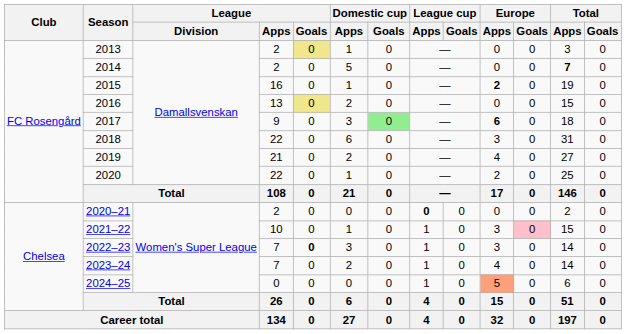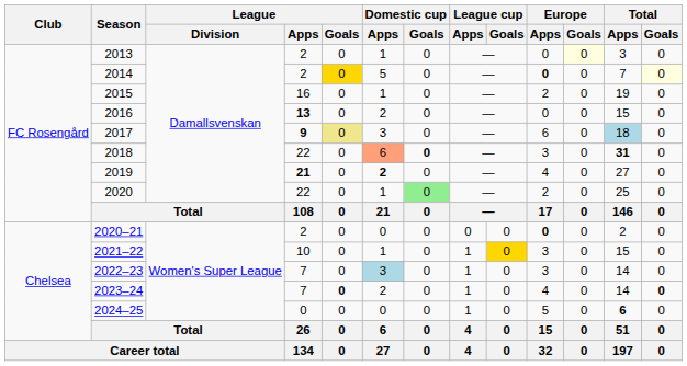2013 | League / Goals: khaki background -> no background
2013 | Europe / Goals: no background -> lightyellow background
2014 | League / Goals: no background -> gold background
2014 | Europe / Apps: normal -> bold
2014 | Total / Apps: bold -> normal
2014 | Total / Goals: no background -> lightyellow background
2015 | Europe / Apps: bold -> normal
2016 | League / Apps: normal -> bold
2016 | League / Goals: khaki background -> no background
2017 | League / Apps: normal -> bold
2017 | League / Goals: no background -> khaki background
2017 | Domestic cup / Goals: lightgreen background -> no background
2017 | Europe / Apps: bold -> normal
2017 | Total / Apps: no background -> lightblue background
2018 | Domestic cup / Apps: no background -> lightsalmon background
2018 | Domestic cup / Goals: normal -> bold
2018 | Total / Apps: normal -> bold
2019 | League / Apps: normal -> bold
2019 | Domestic cup / Apps: normal -> bold
2020 | Domestic cup / Goals: no background -> lightgreen background
2020–21 | League cup / Apps: bold -> normal
2020–21 | Europe / Apps: normal -> bold
2021–22 | League cup / Goals: no background -> gold background
2021–22 | Europe / Goals: pink background -> no background
2022–23 | League / Goals: bold -> normal
2022–23 | Domestic cup / Apps: no background -> lightblue background
2023–24 | League / Goals: normal -> bold
2023–24 | Total / Goals: normal -> bold
2024–25 | Europe / Apps: lightsalmon background -> no background
2024–25 | Total / Apps: normal -> bold
